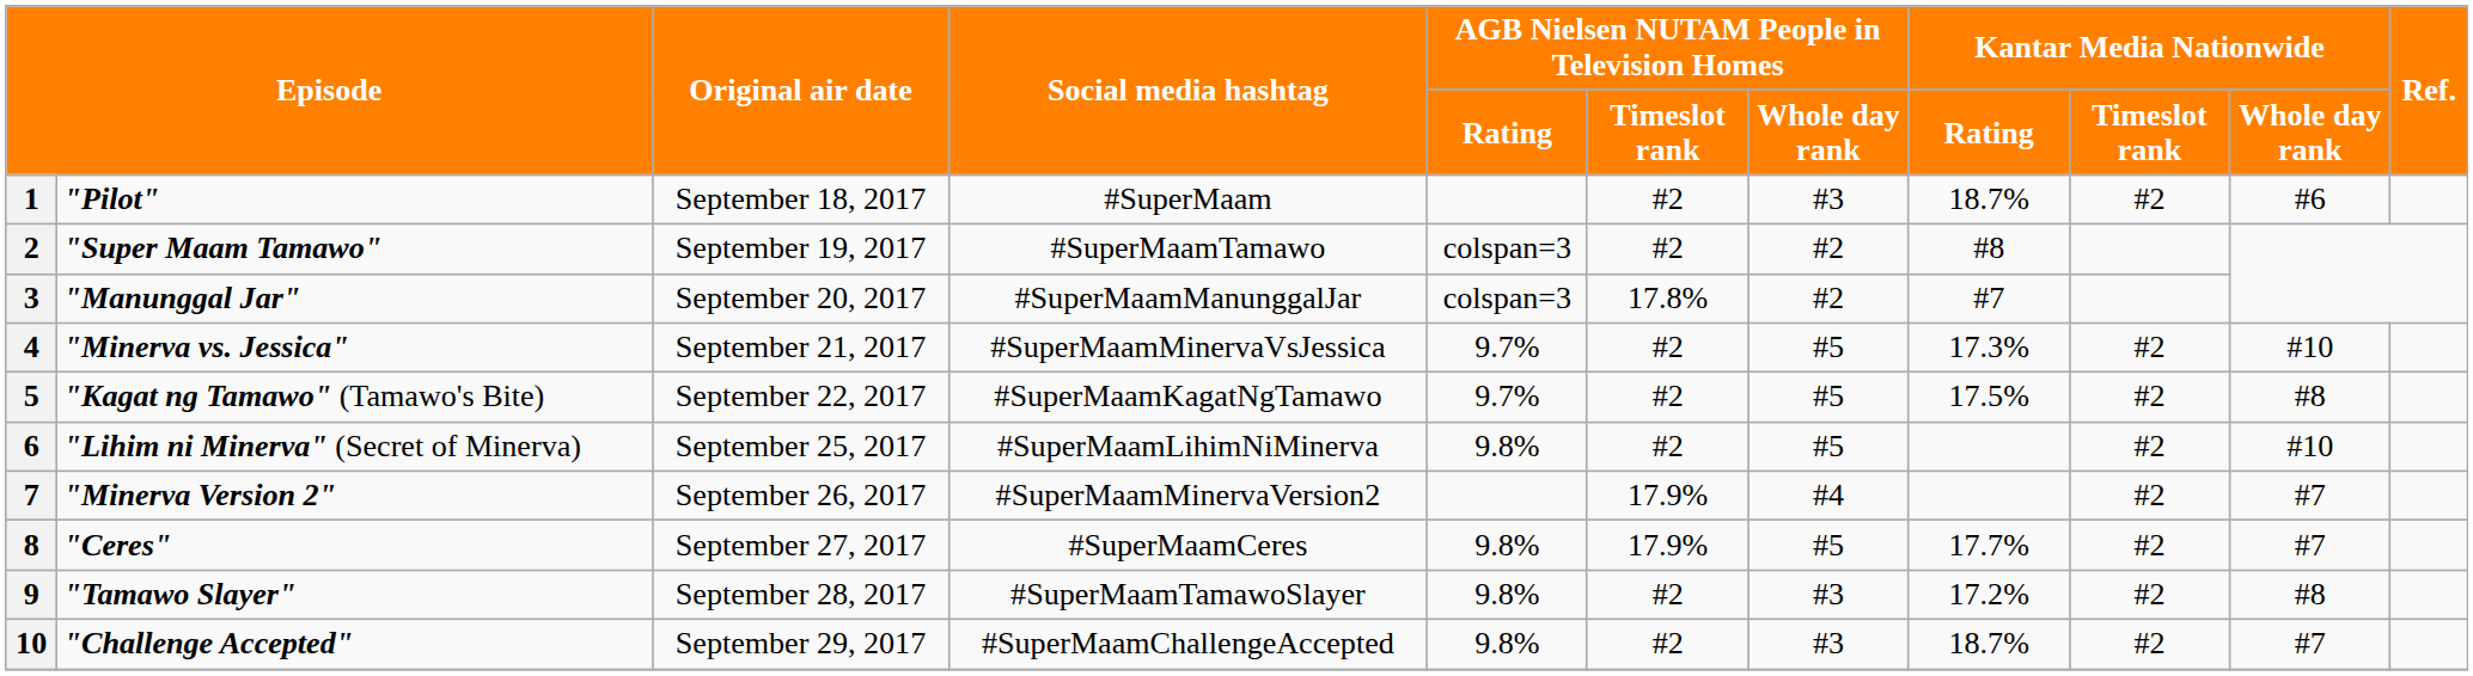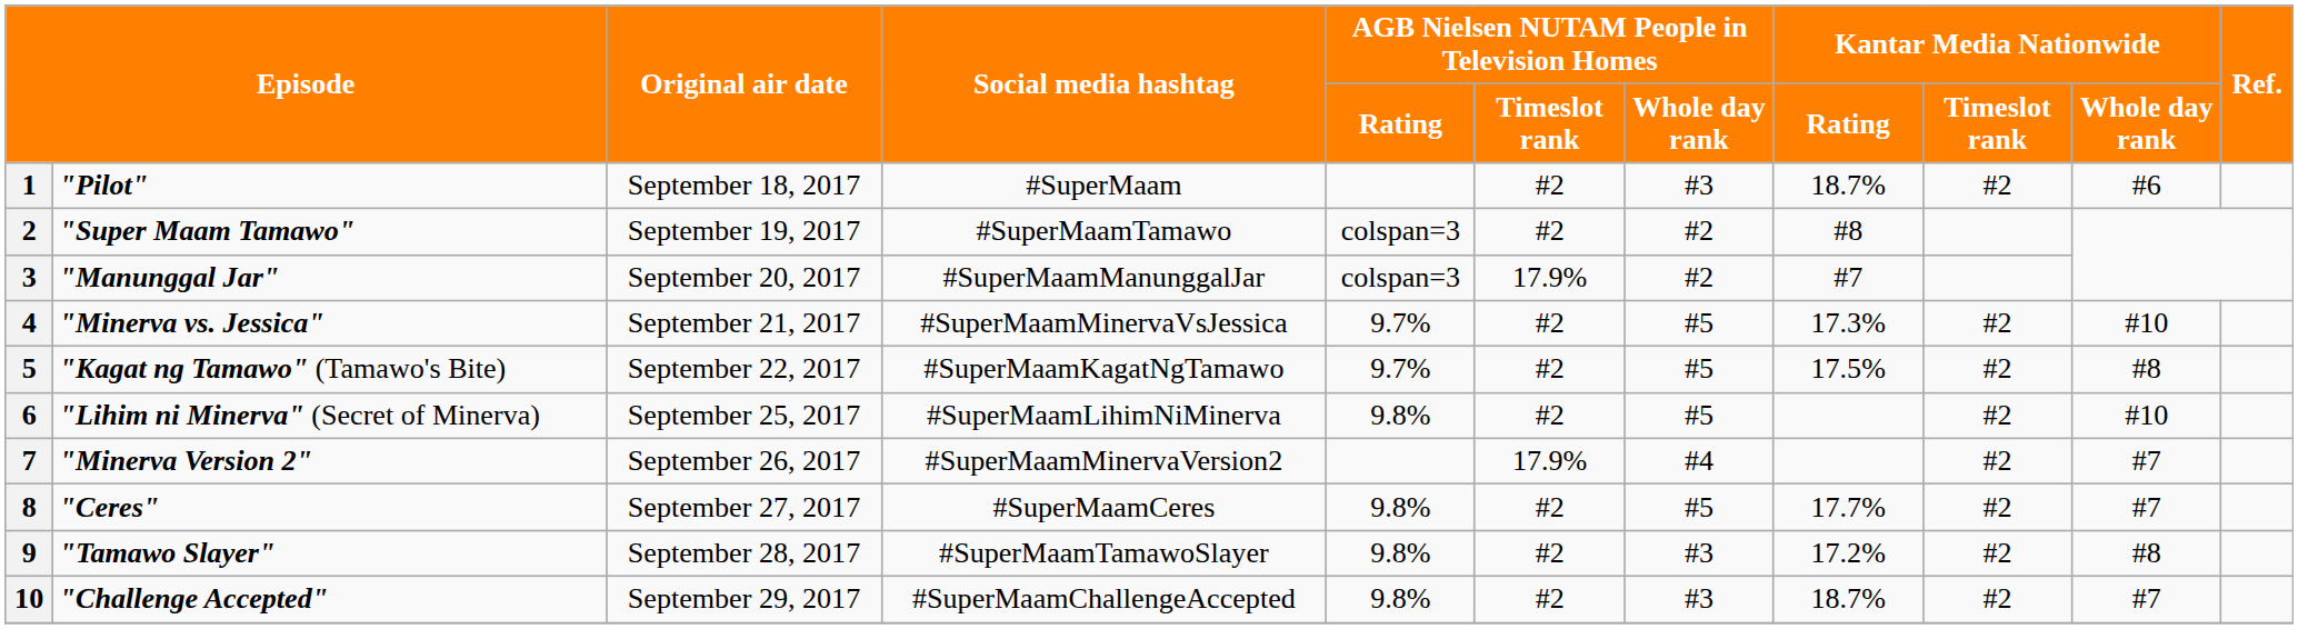3 | AGB Nielsen NUTAM People in Television Homes / Timeslot rank: 17.8% -> 17.9%
8 | AGB Nielsen NUTAM People in Television Homes / Timeslot rank: 17.9% -> #2
